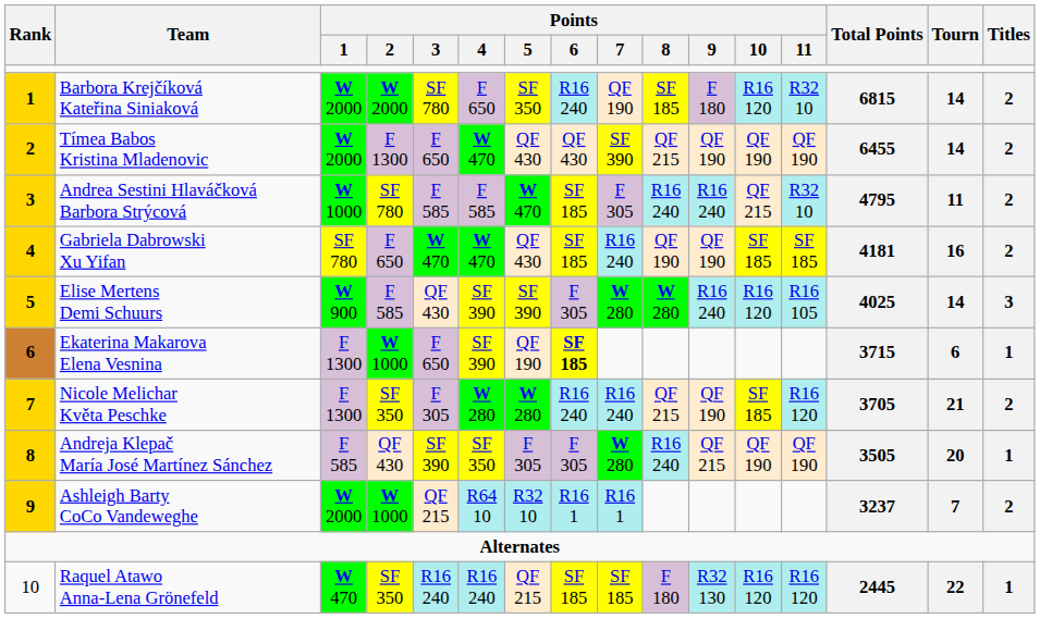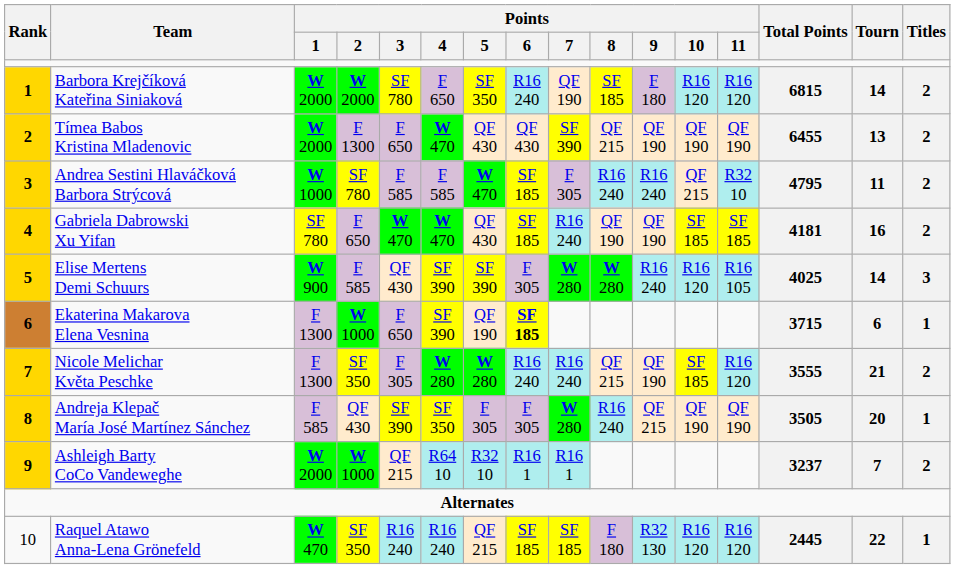Barbora Krejčíková Kateřina Siniaková | Points / 11: R32 10 -> R16 120
Tímea Babos Kristina Mladenovic | Tourn: 14 -> 13
Nicole Melichar Květa Peschke | Total Points: 3705 -> 3555
